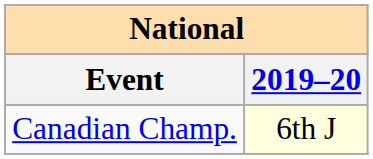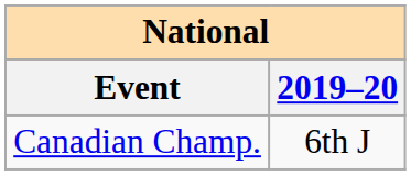Canadian Champ. | 2019–20: lightyellow background -> no background
